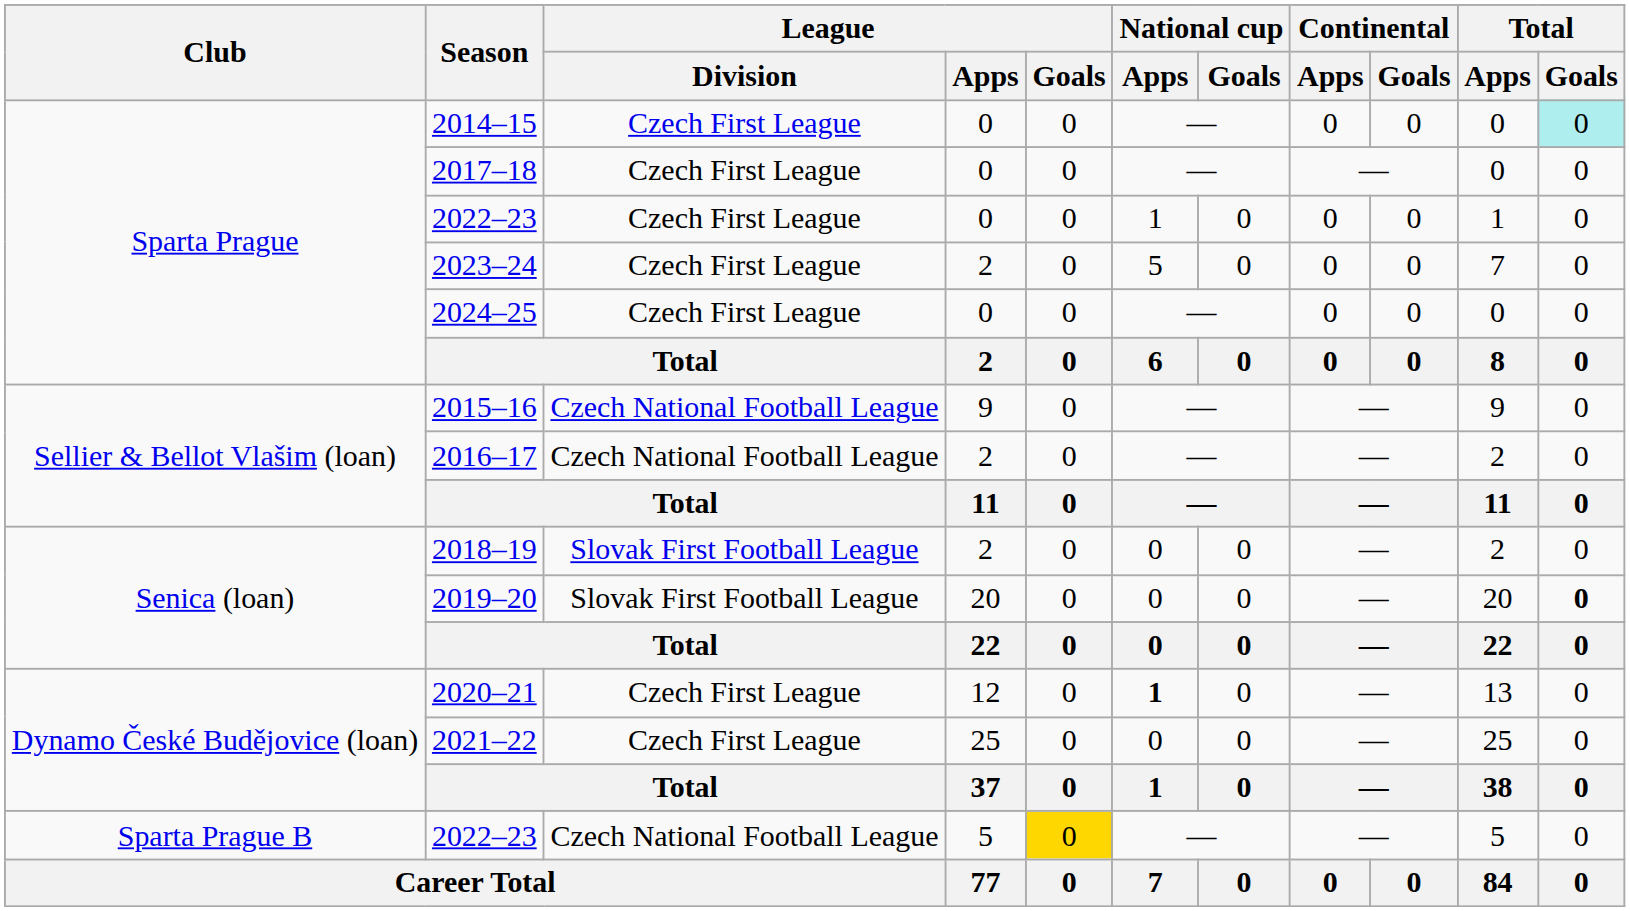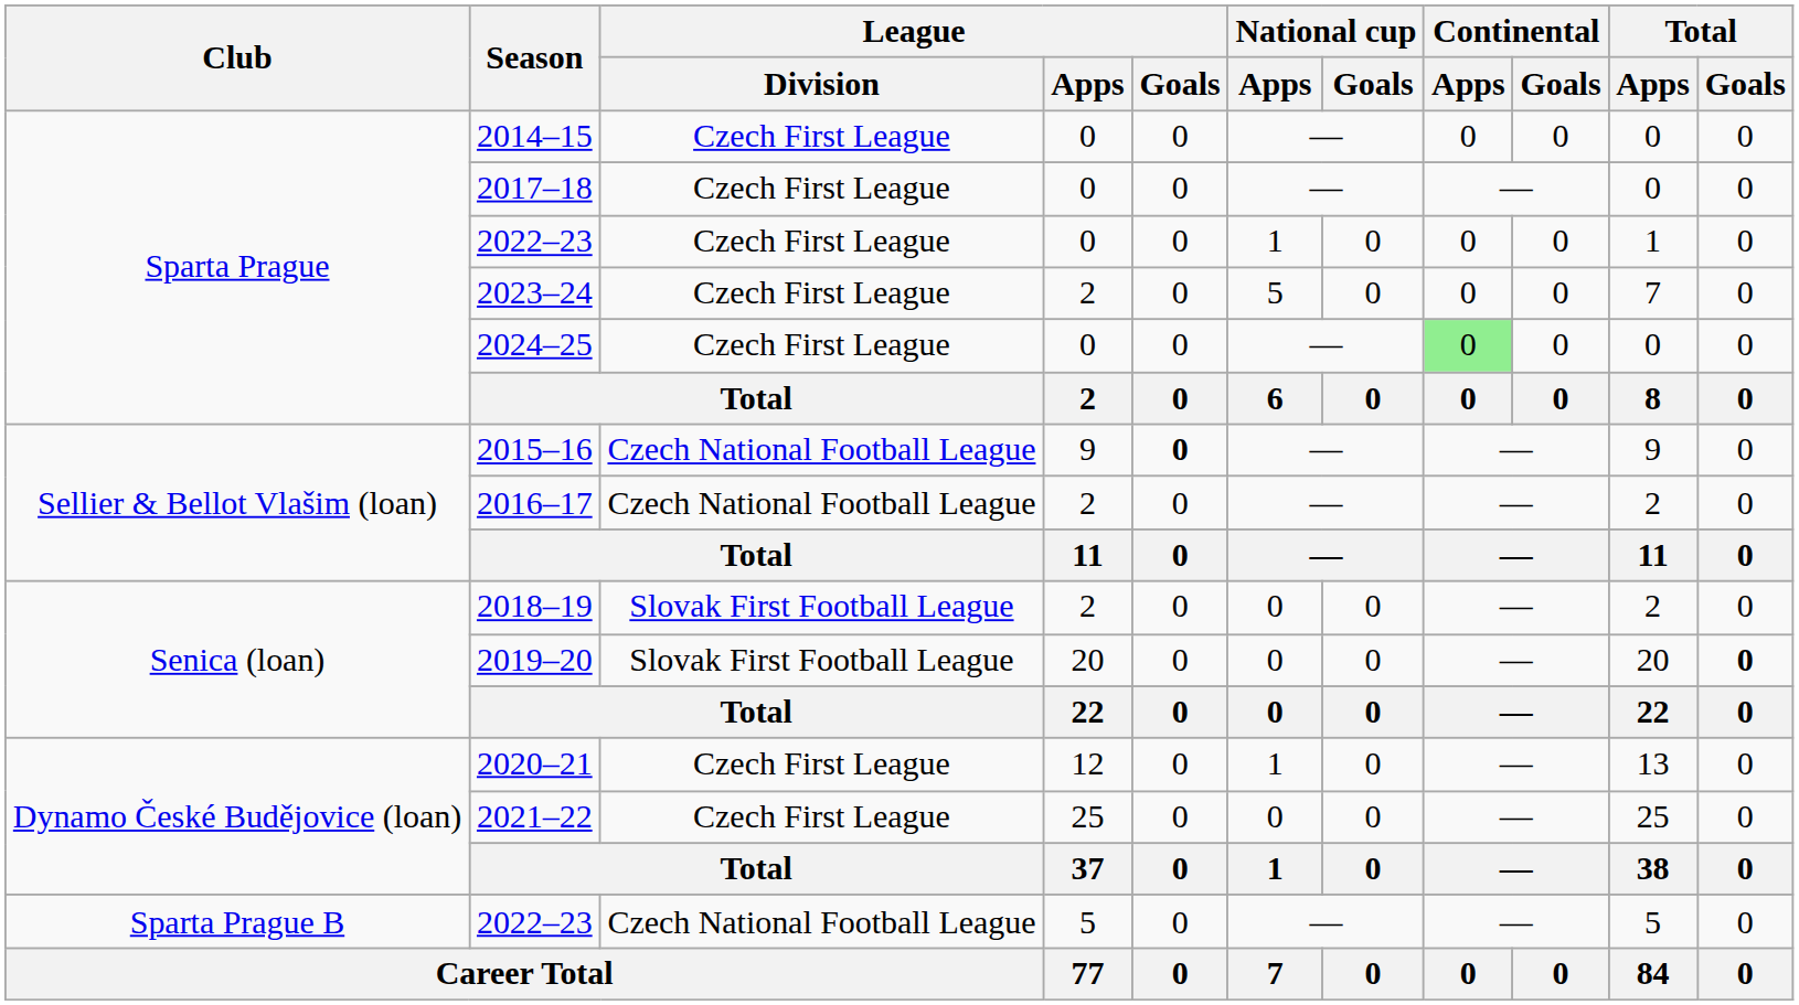2014–15 | Total / Goals: paleturquoise background -> no background
2024–25 | Continental / Apps: no background -> lightgreen background
2015–16 | League / Goals: normal -> bold
2020–21 | National cup / Apps: bold -> normal
2022–23 / 5 | League / Goals: gold background -> no background
